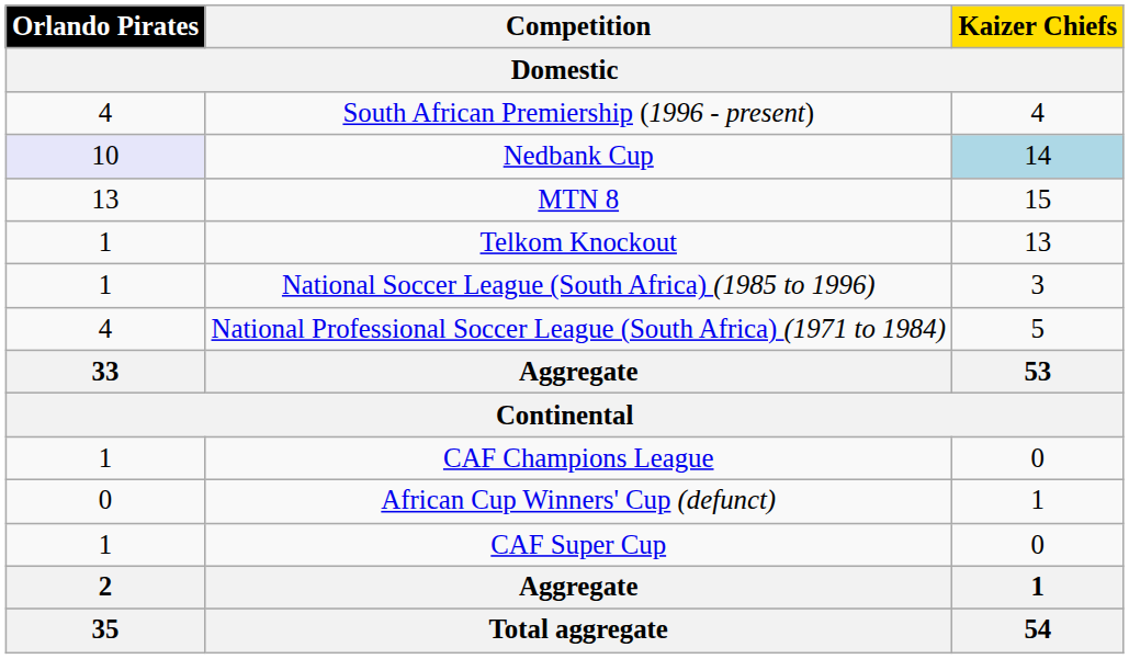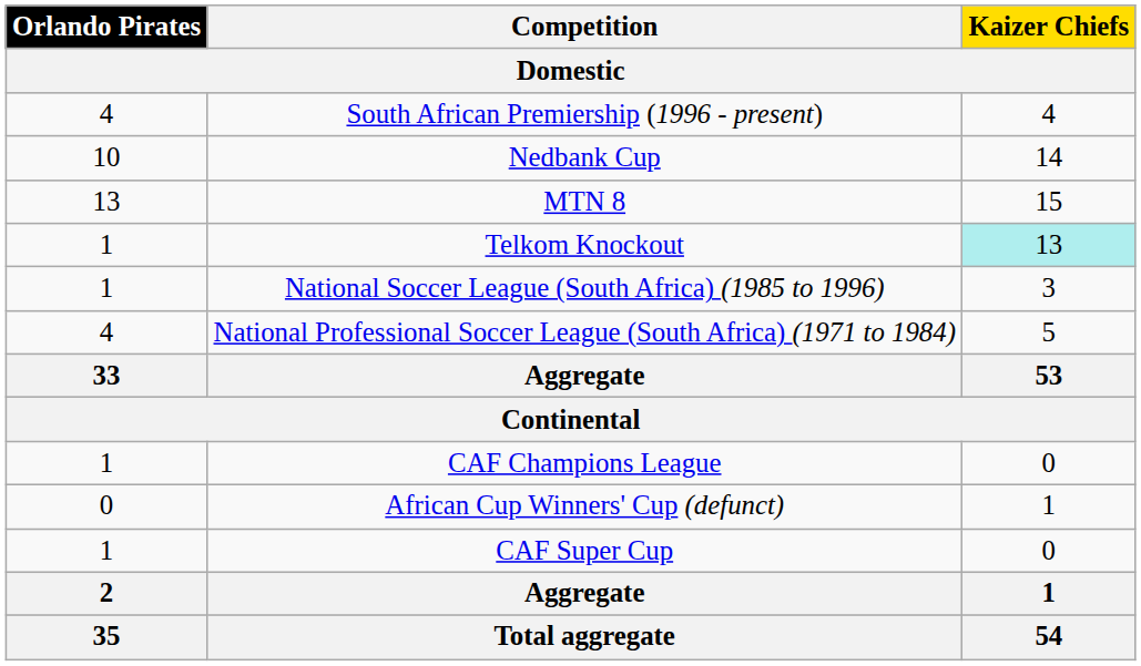Nedbank Cup | Orlando Pirates: lavender background -> no background
Nedbank Cup | Kaizer Chiefs: lightblue background -> no background
Telkom Knockout | Kaizer Chiefs: no background -> paleturquoise background
